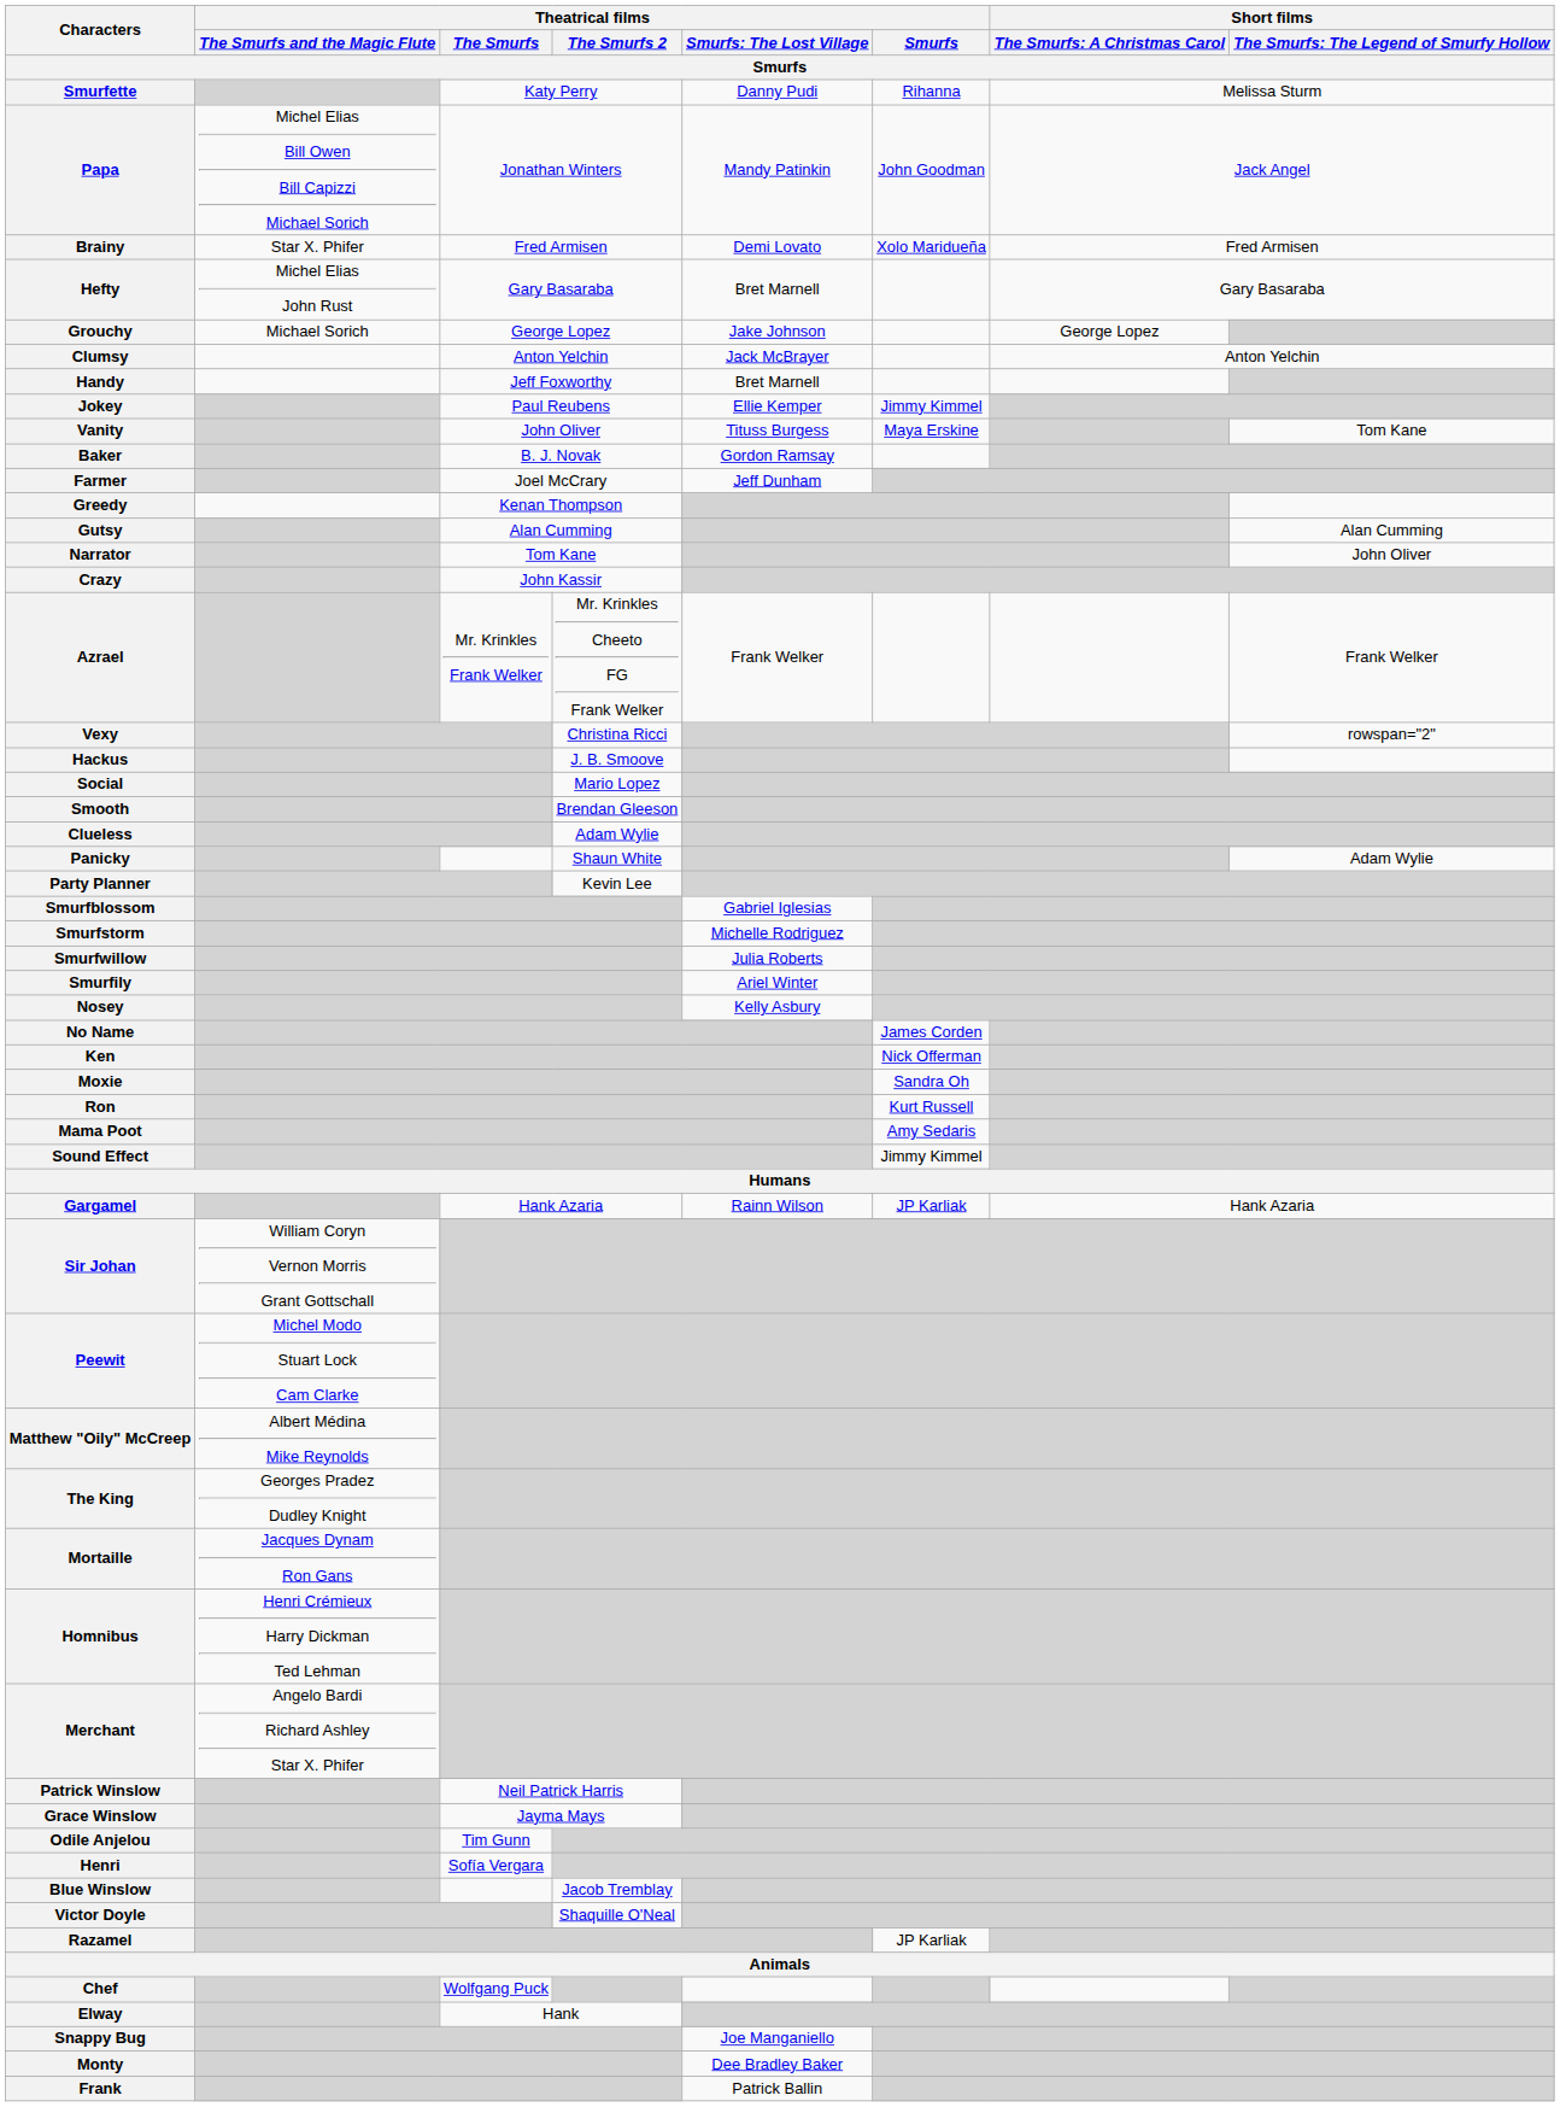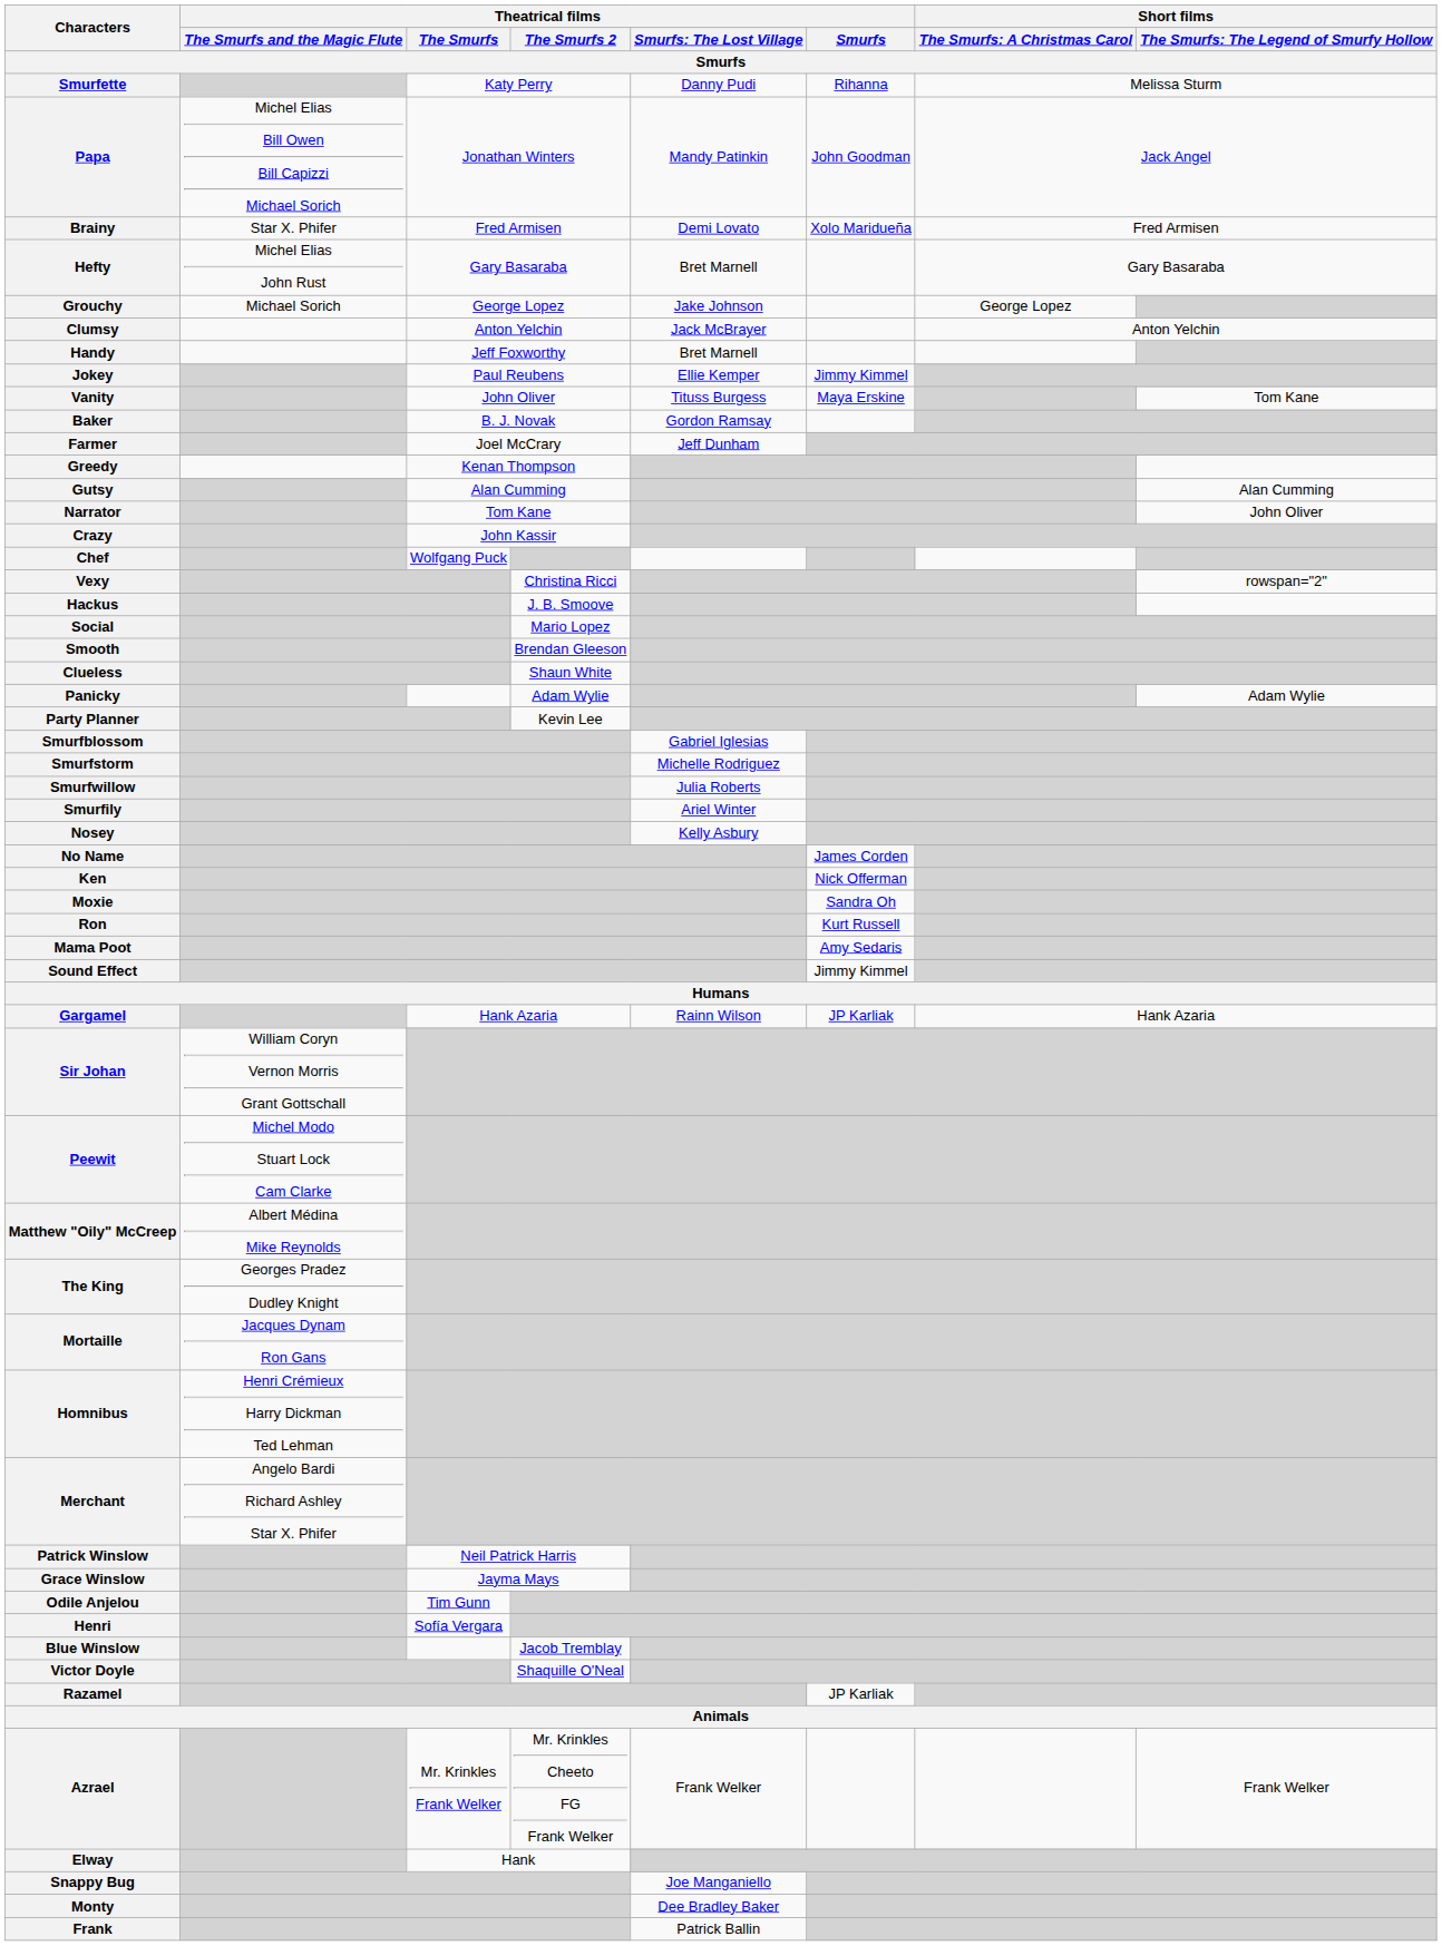rows swapped: Chef <-> Azrael
Clueless | Theatrical films / The Smurfs 2: Adam Wylie -> Shaun White
Panicky | Theatrical films / The Smurfs 2: Shaun White -> Adam Wylie
